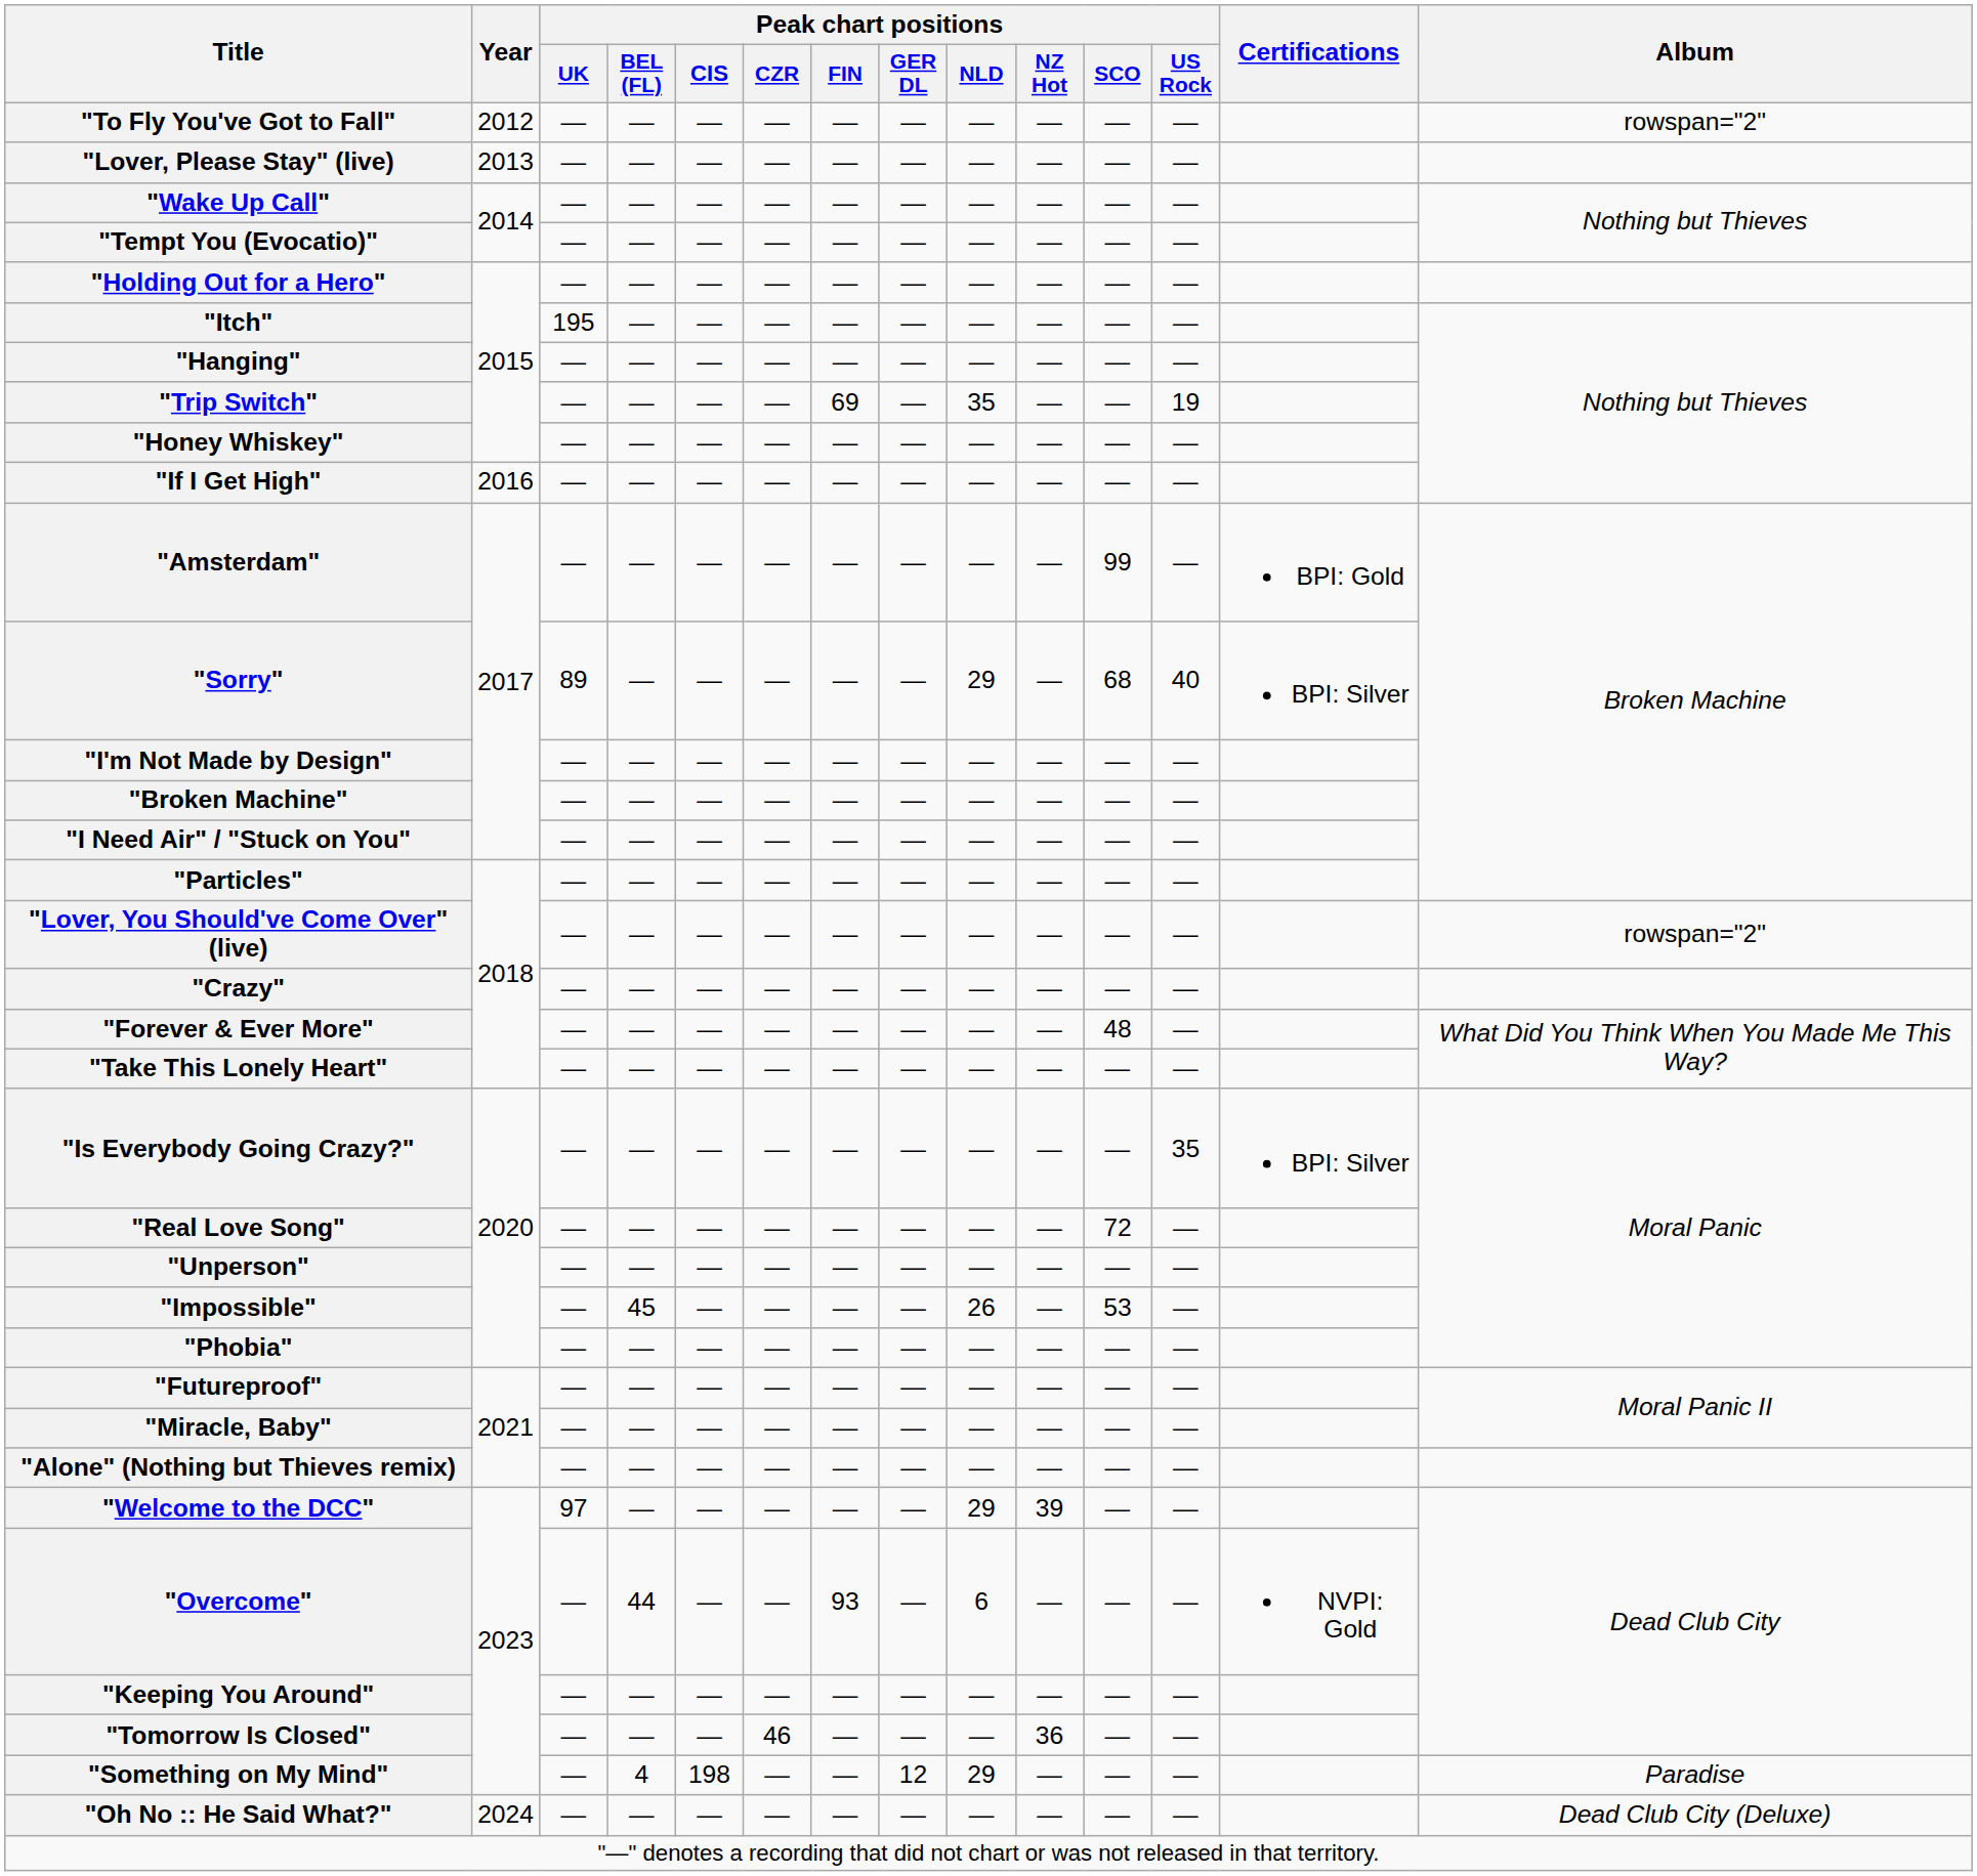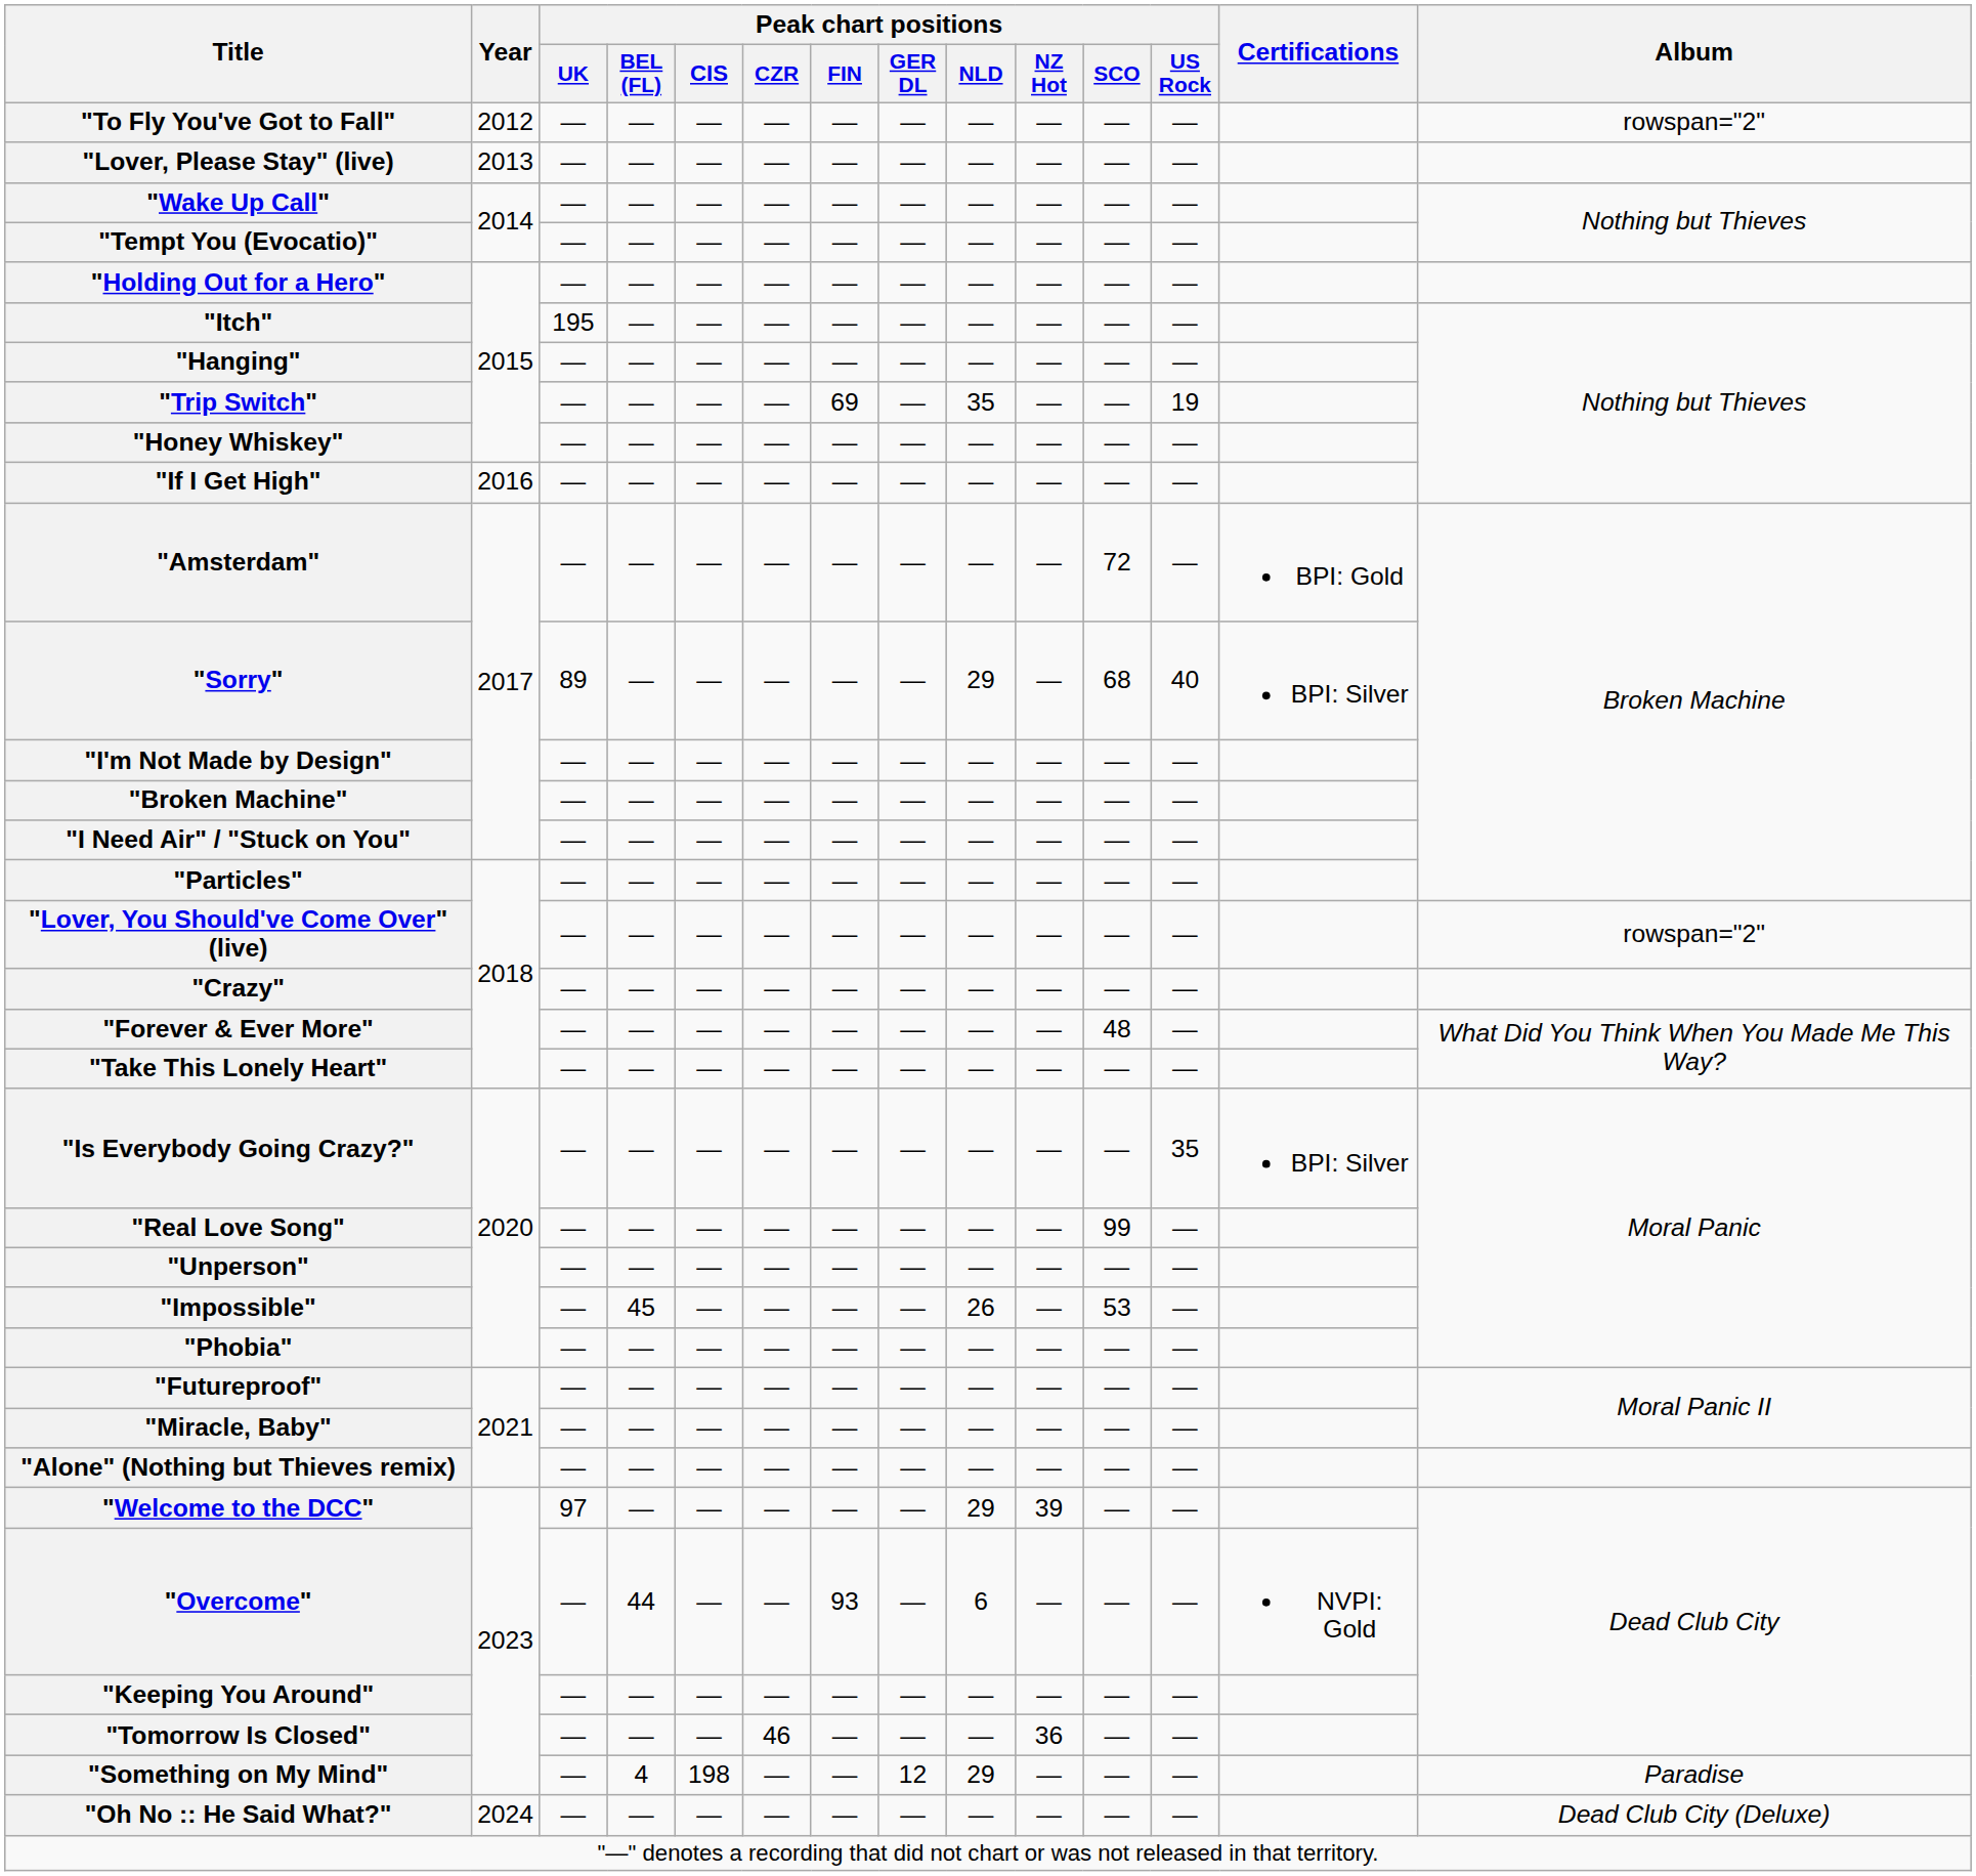"Amsterdam" | Peak chart positions / SCO: 99 -> 72
"Real Love Song" | Peak chart positions / SCO: 72 -> 99
